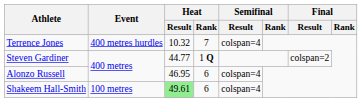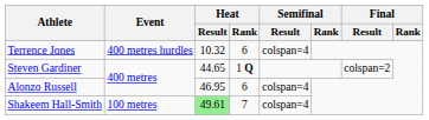Terrence Jones | Heat / Rank: 7 -> 6
Steven Gardiner | Heat / Result: 44.77 -> 44.65
Shakeem Hall-Smith | Heat / Rank: 6 -> 7
